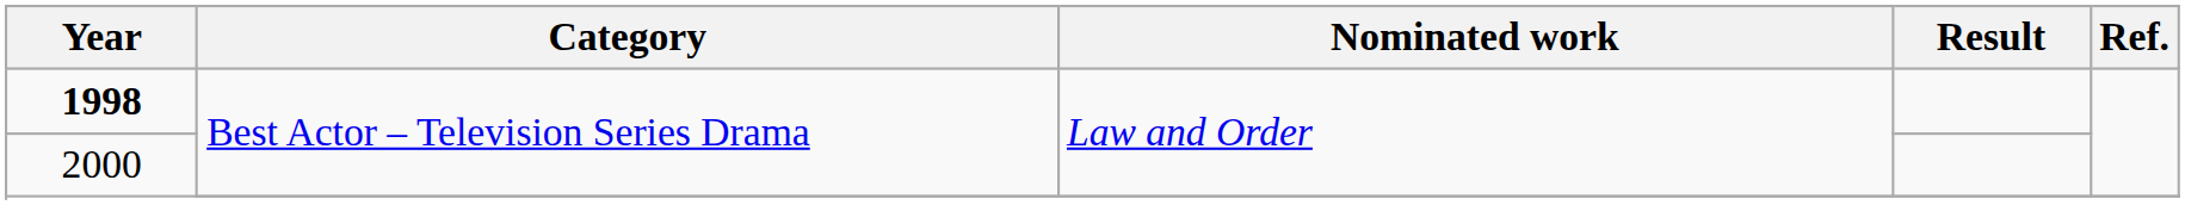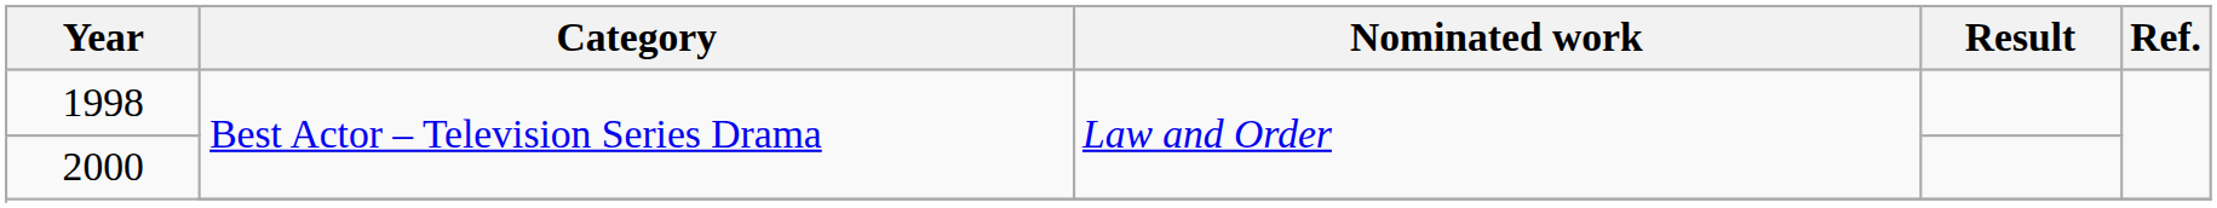1998 | Year: bold -> normal
